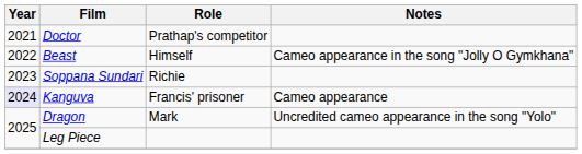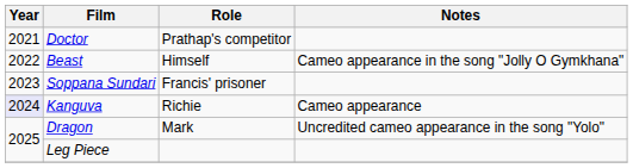Soppana Sundari | Role: Richie -> Francis' prisoner
Kanguva | Role: Francis' prisoner -> Richie
